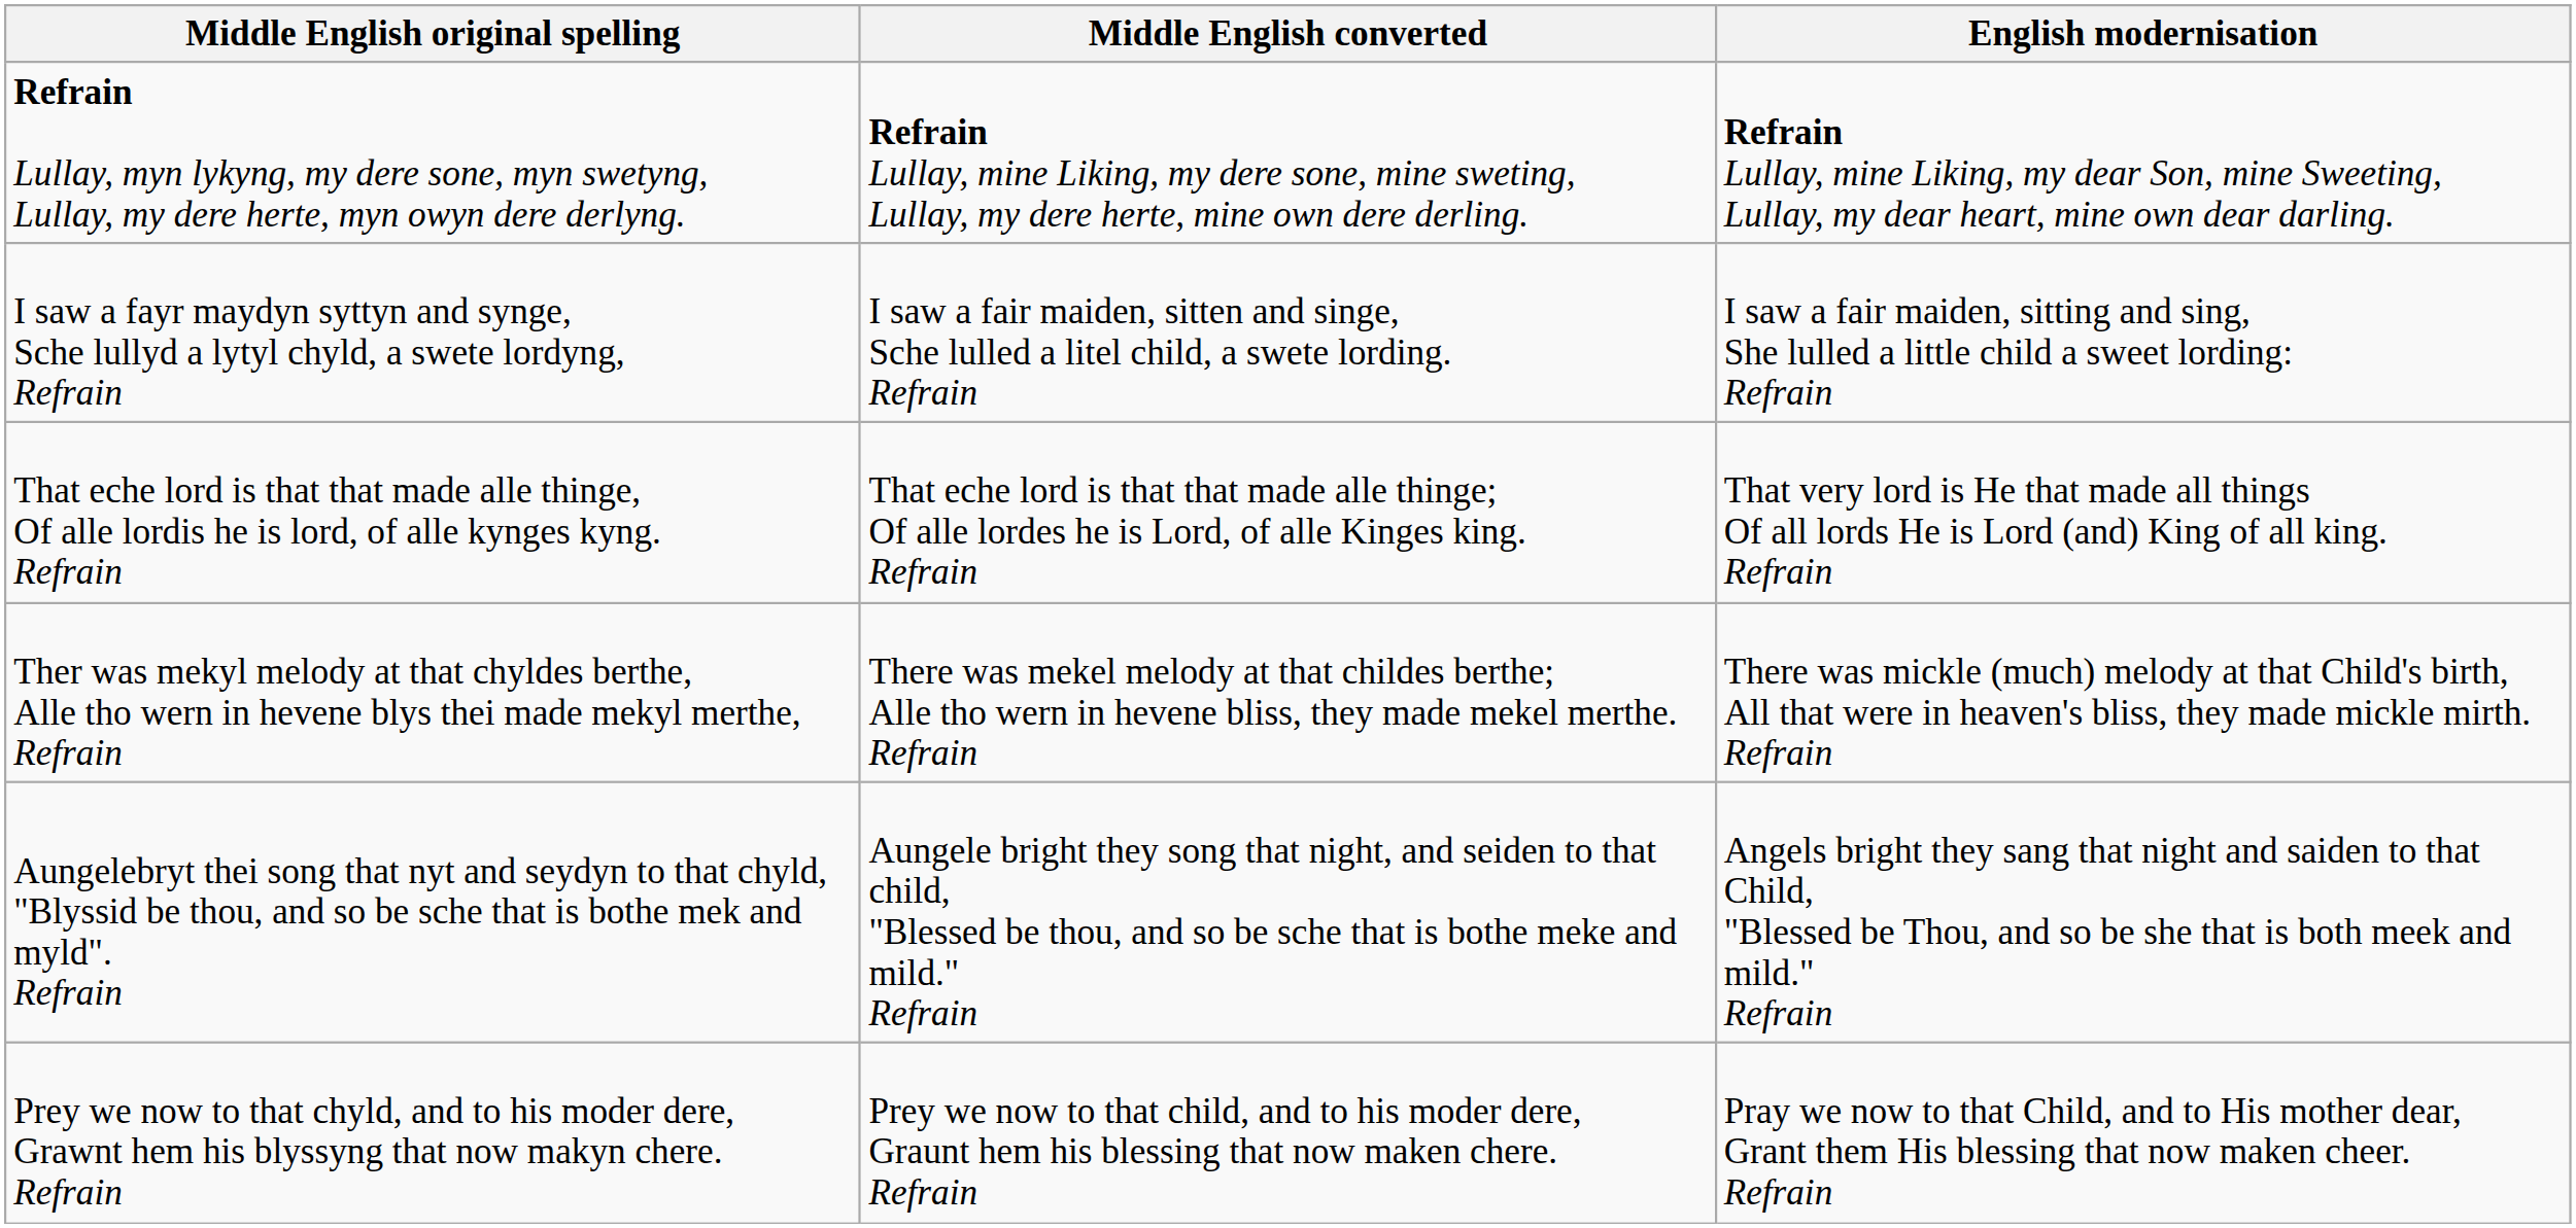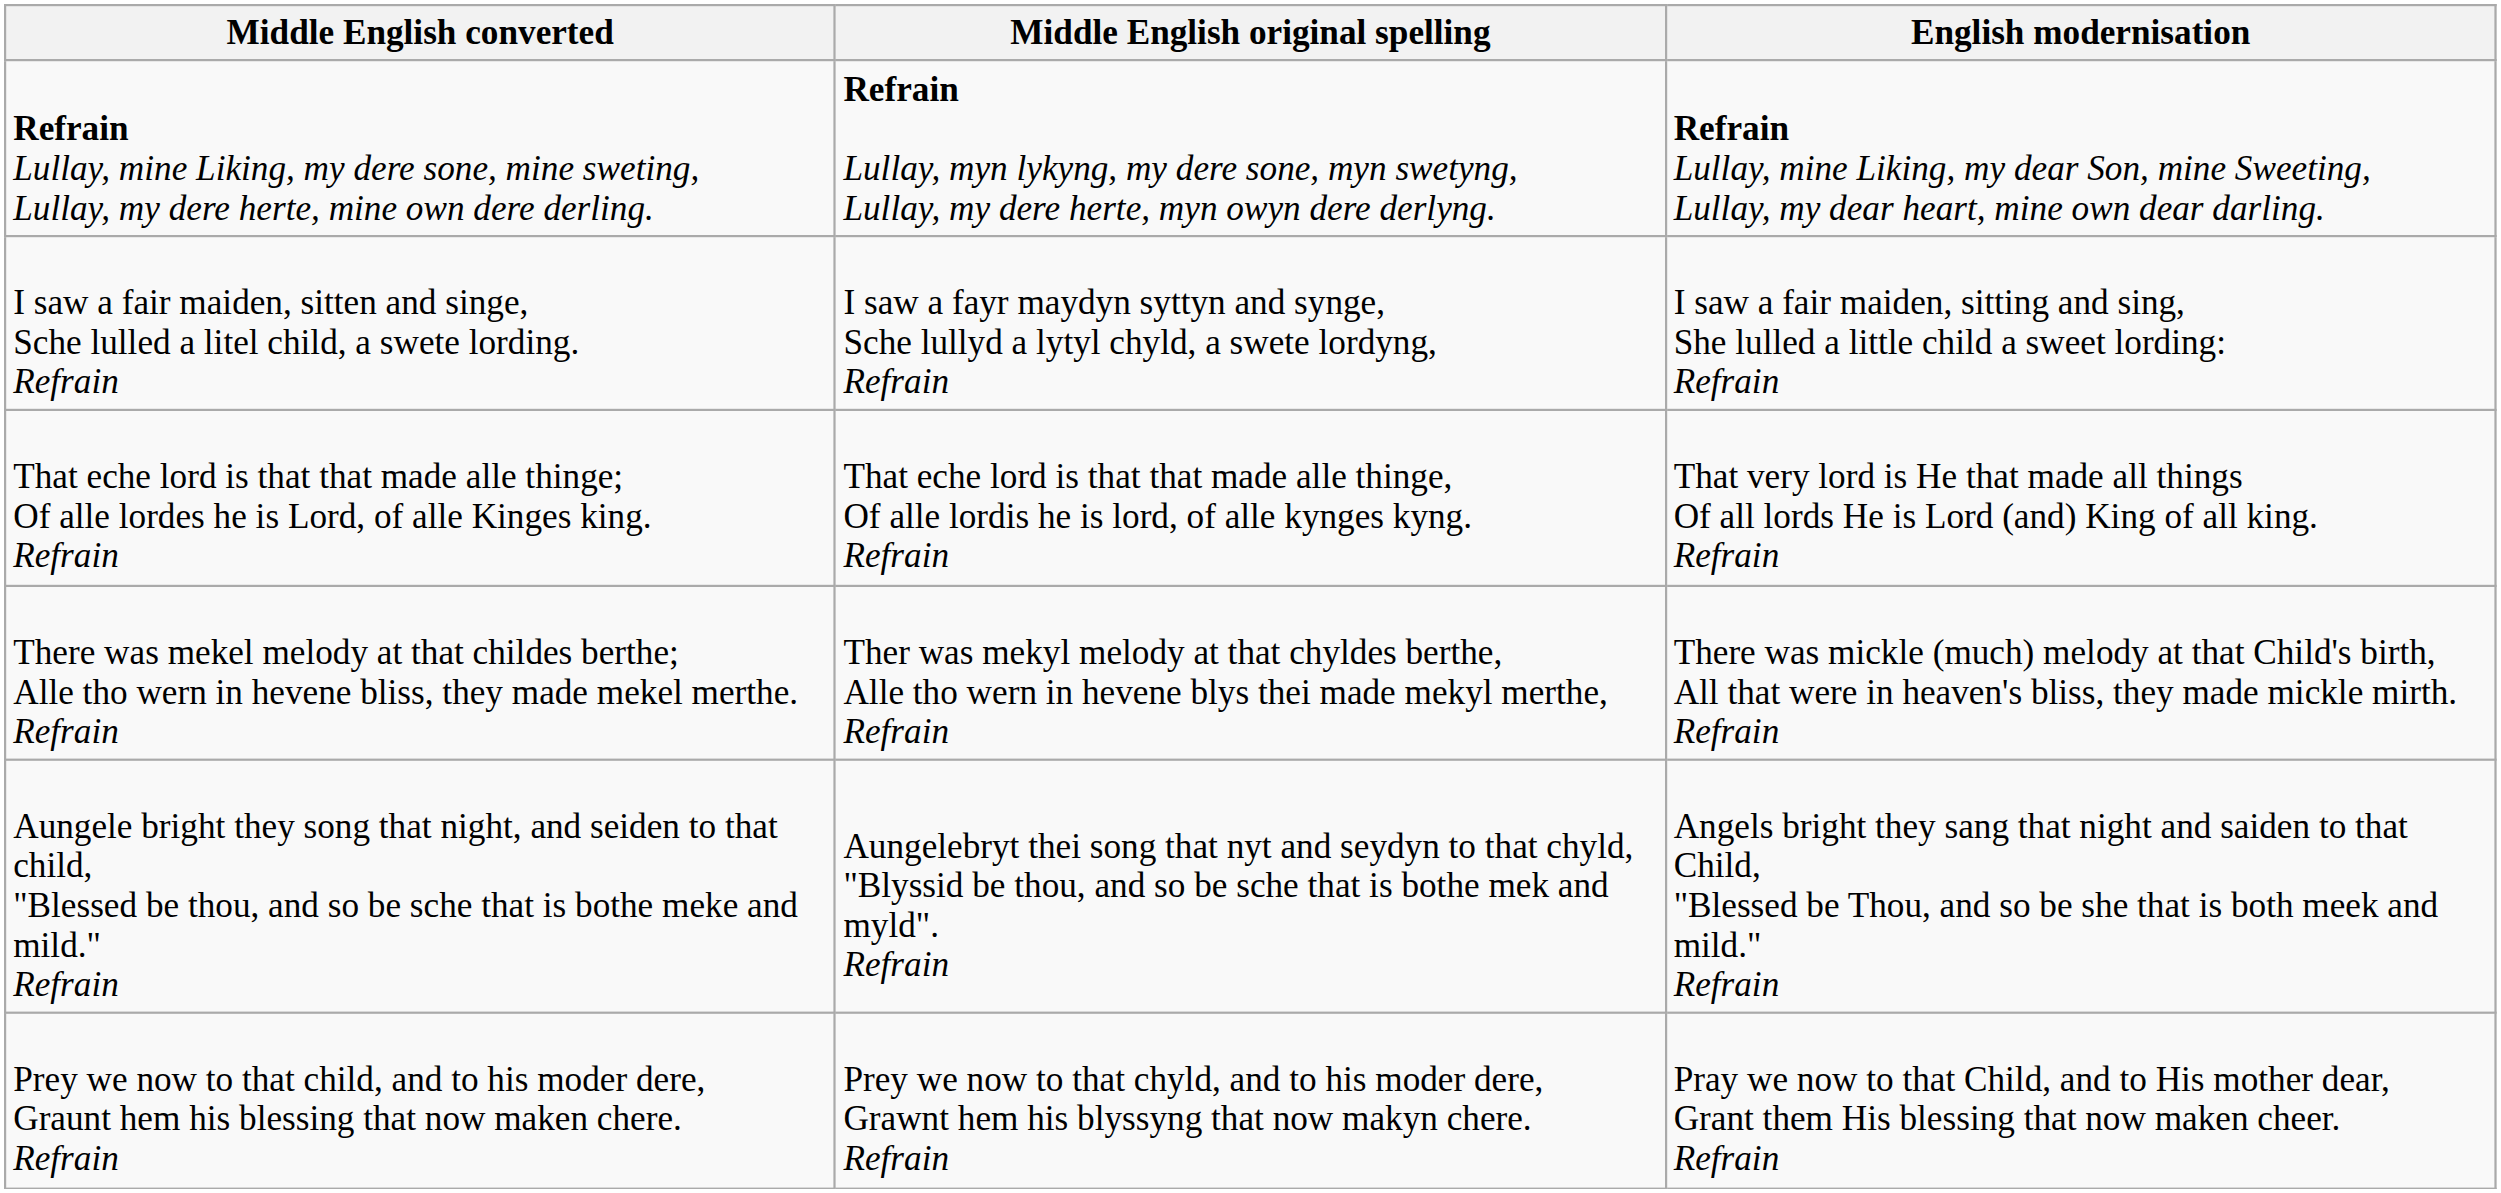columns swapped: Middle English original spelling <-> Middle English converted
